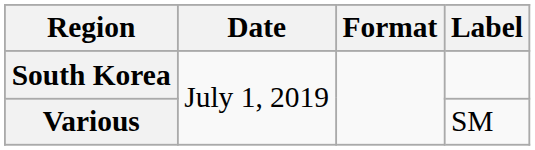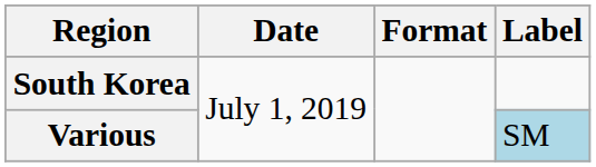Various | Label: no background -> lightblue background
